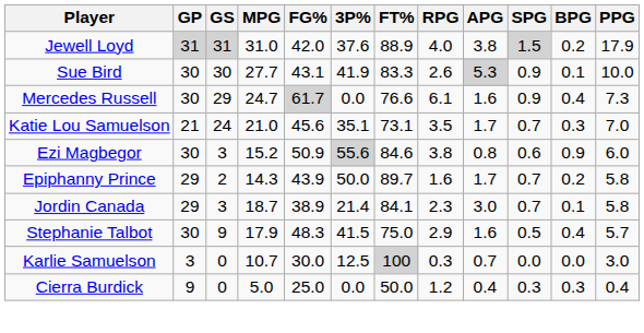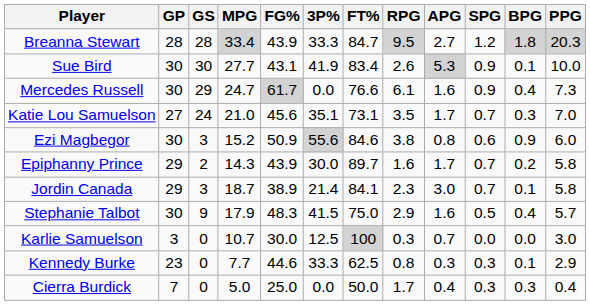+ row: Breanna Stewart | 28 | 28 | 33.4 | 43.9 | 33.3 | 84.7 | 9.5 | 2.7 | 1.2 | 1.8 | 20.3
- row: Jewell Loyd | 31 | 31 | 31.0 | 42.0 | 37.6 | 88.9 | 4.0 | 3.8 | 1.5 | 0.2 | 17.9
Sue Bird | FT%: 83.3 -> 83.4
Katie Lou Samuelson | GP: 21 -> 27
Epiphanny Prince | 3P%: 50.0 -> 30.0
+ row: Kennedy Burke | 23 | 0 | 7.7 | 44.6 | 33.3 | 62.5 | 0.8 | 0.3 | 0.3 | 0.1 | 2.9
Cierra Burdick | GP: 9 -> 7
Cierra Burdick | RPG: 1.2 -> 1.7
